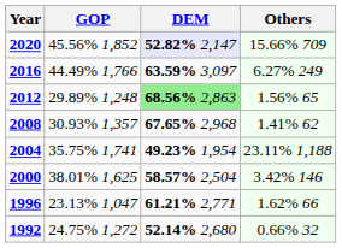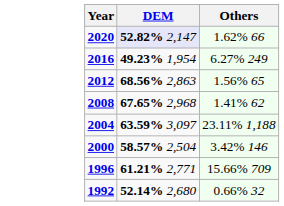- column: GOP | 45.56% 1,852 | 44.49% 1,766 | 29.89% 1,248 | 30.93% 1,357 | 35.75% 1,741 | 38.01% 1,625 | 23.13% 1,047 | 24.75% 1,272
2020 | Others: 15.66% 709 -> 1.62% 66
2016 | DEM: 63.59% 3,097 -> 49.23% 1,954
2012 | DEM: lightgreen background -> no background
2004 | DEM: 49.23% 1,954 -> 63.59% 3,097
1996 | Others: 1.62% 66 -> 15.66% 709
